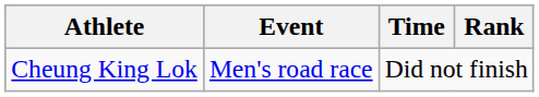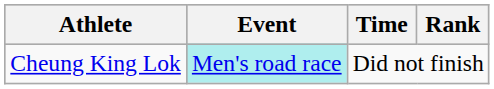Cheung King Lok | Event: no background -> paleturquoise background
